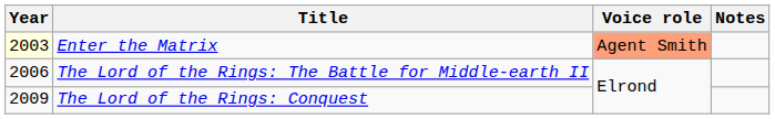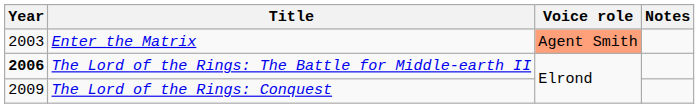Enter the Matrix | Year: lightyellow background -> no background
The Lord of the Rings: The Battle for Middle-earth II | Year: normal -> bold
